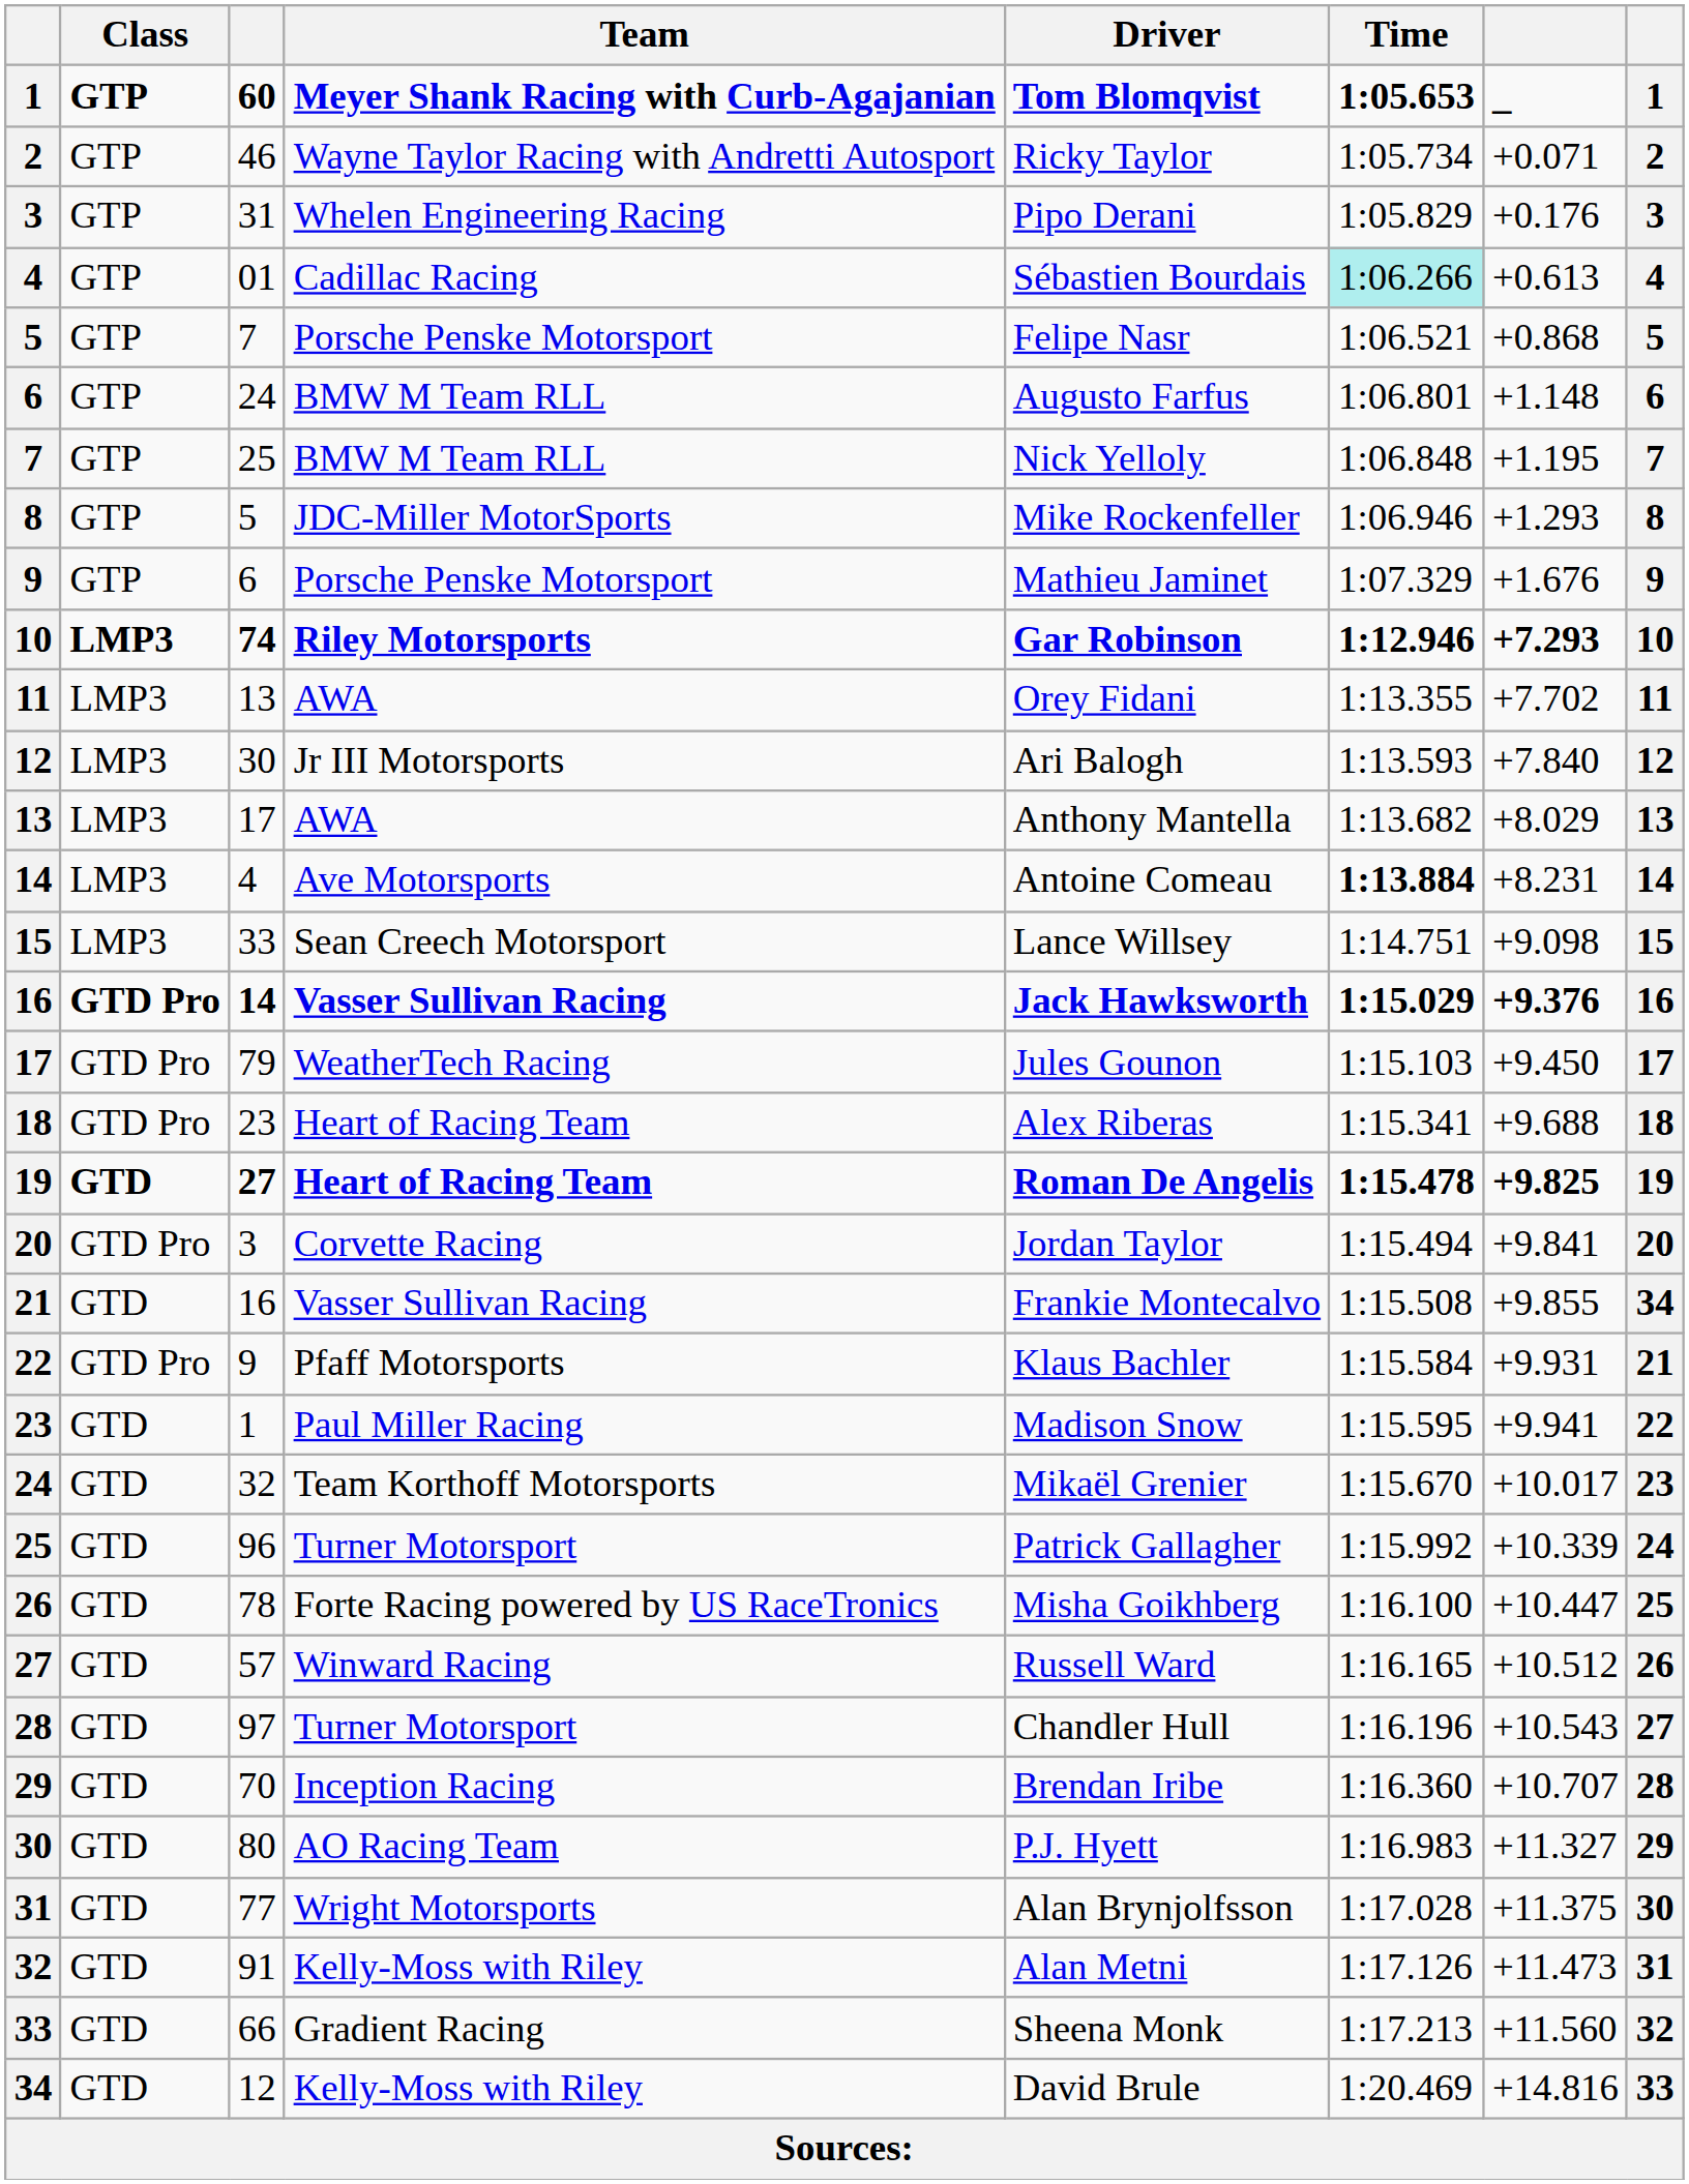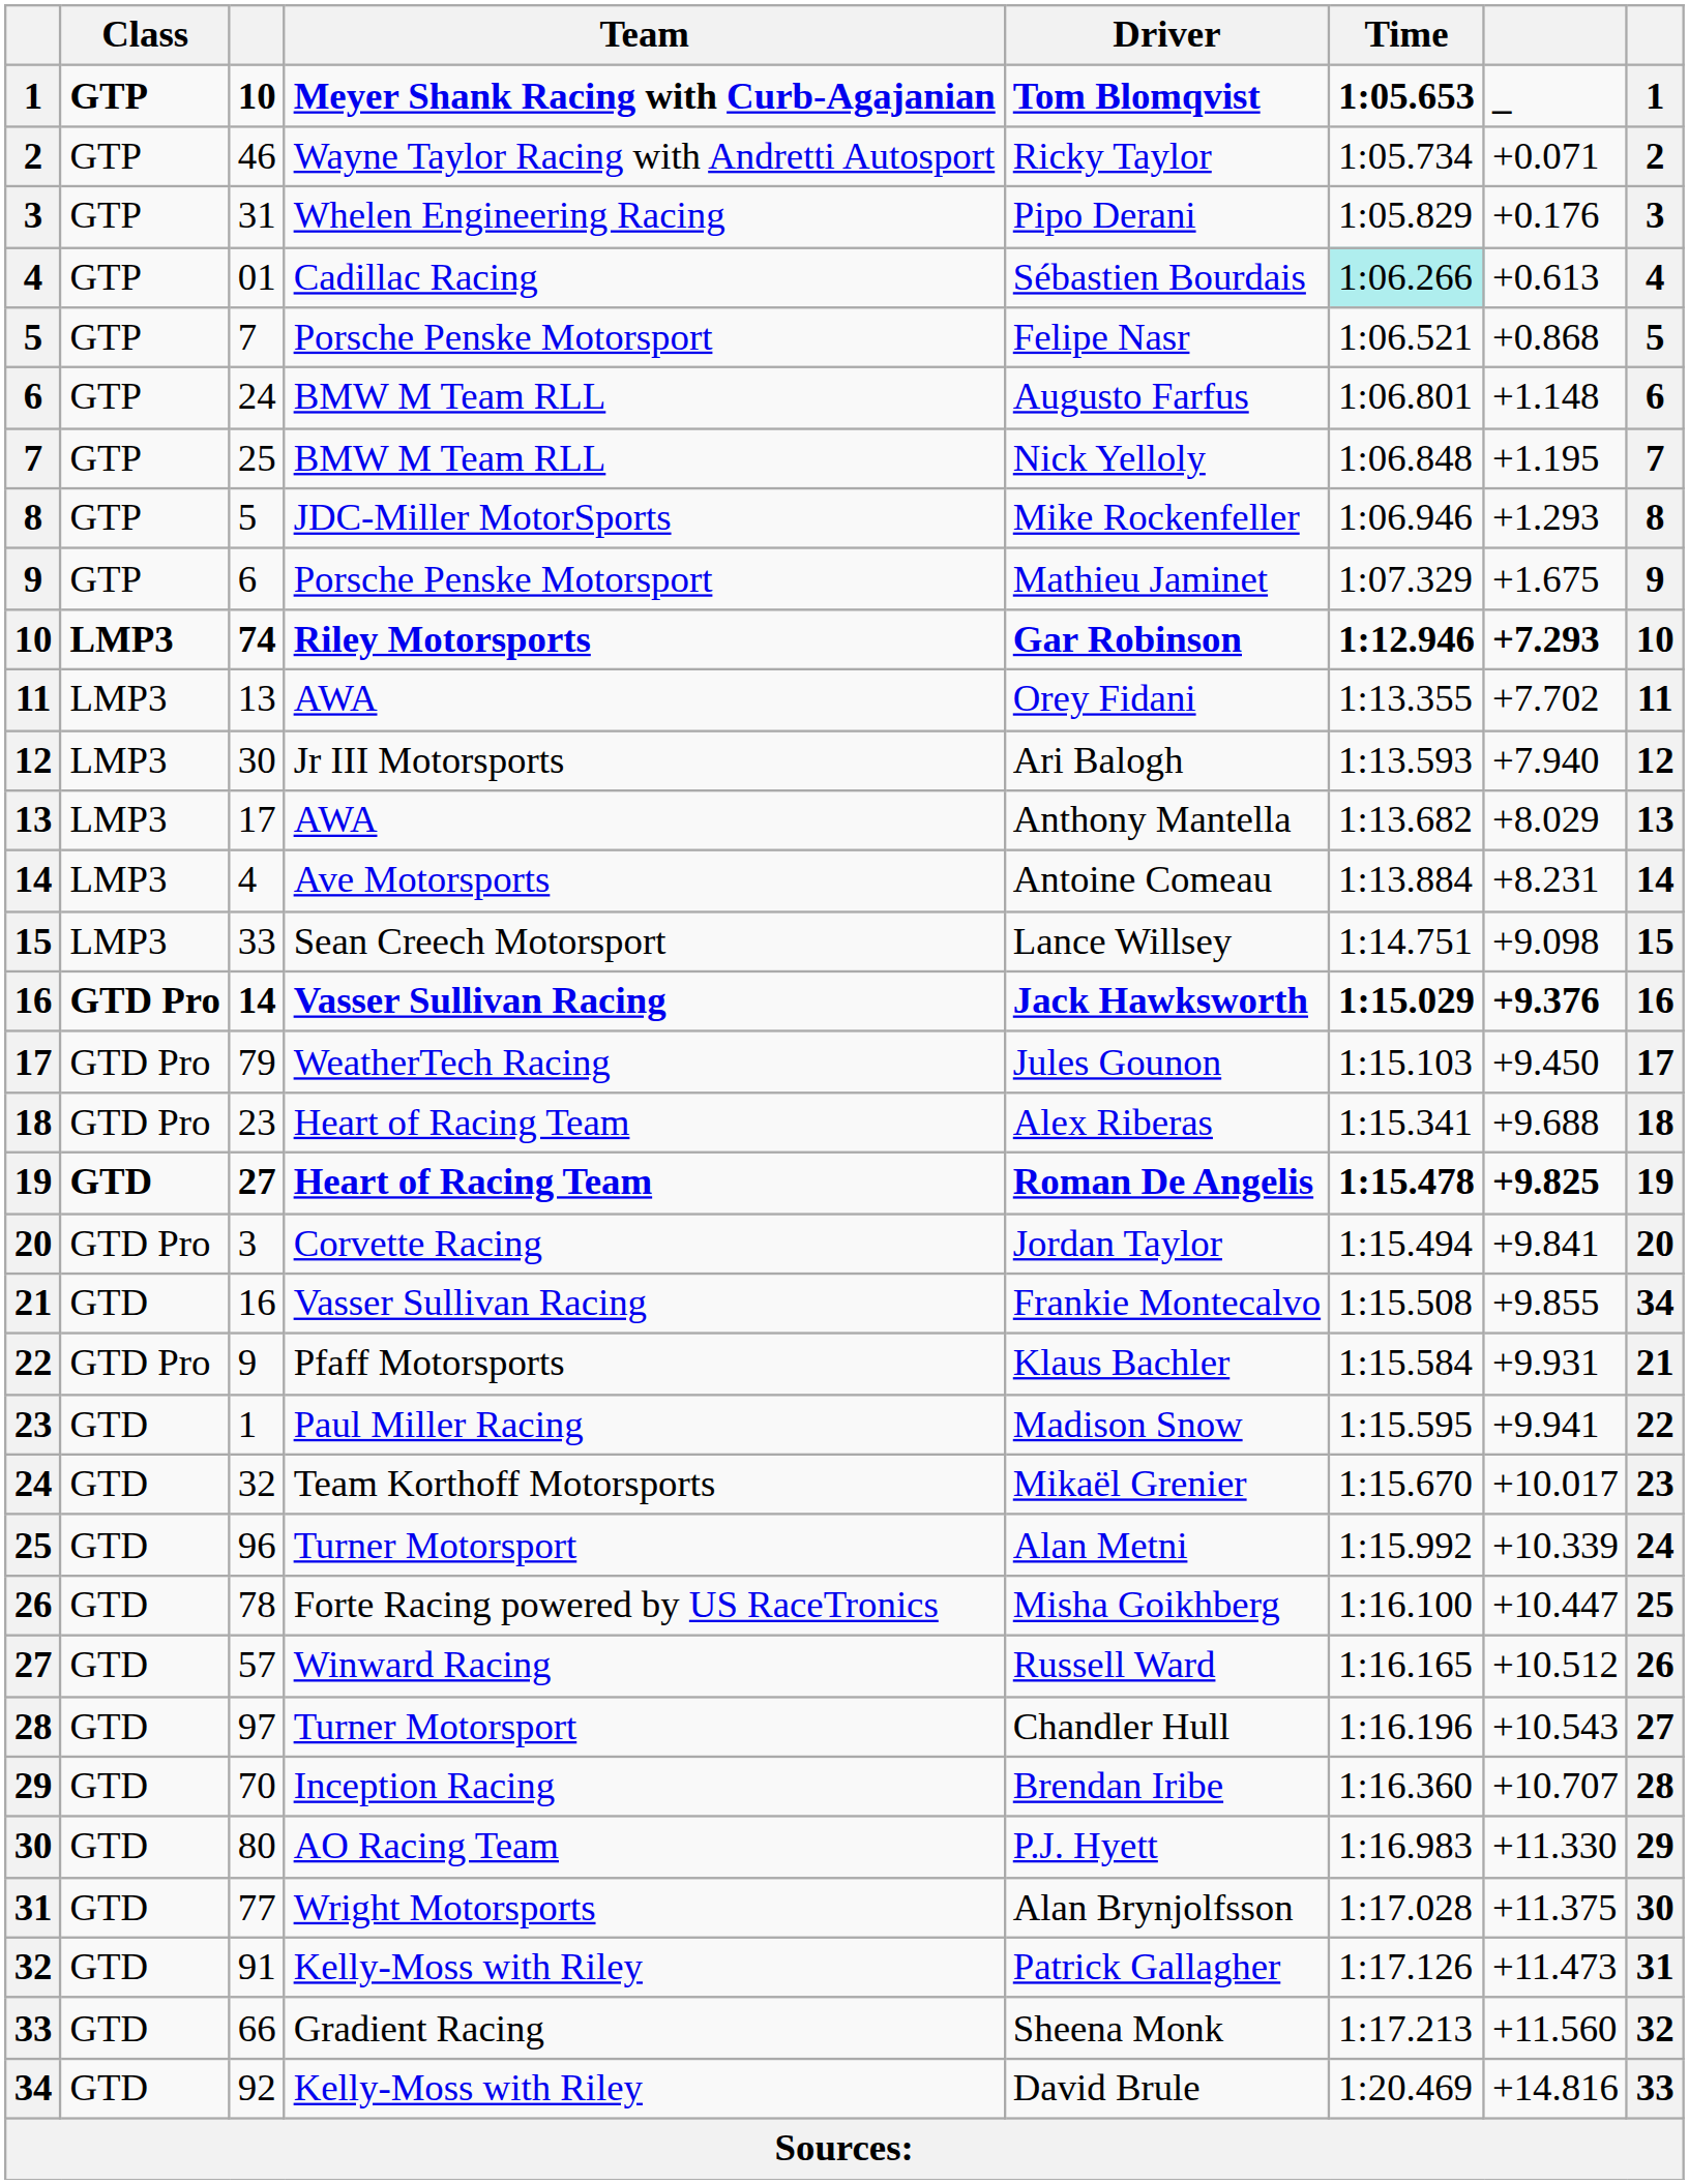row 2 | column 3: 60 -> 10
row 10 | column 7: +1.676 -> +1.675
row 13 | column 7: +7.840 -> +7.940
row 15 | Time: bold -> normal
row 26 | Driver: Patrick Gallagher -> Alan Metni
row 31 | column 7: +11.327 -> +11.330
row 33 | Driver: Alan Metni -> Patrick Gallagher
row 35 | column 3: 12 -> 92
